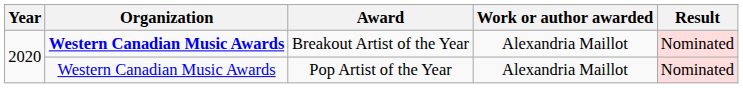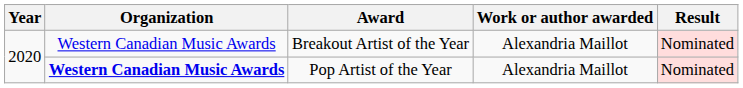Breakout Artist of the Year | Organization: bold -> normal
Pop Artist of the Year | Organization: normal -> bold
